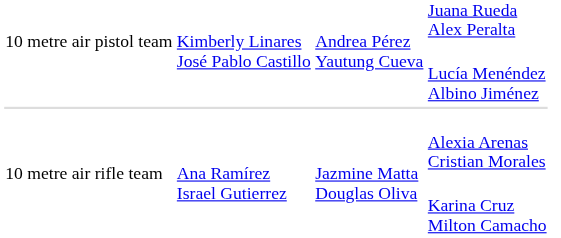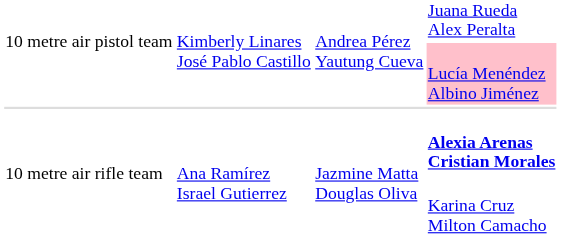Lucía Menéndez Albino Jiménez | column 4: no background -> pink background
Alexia Arenas Cristian Morales | column 4: normal -> bold
